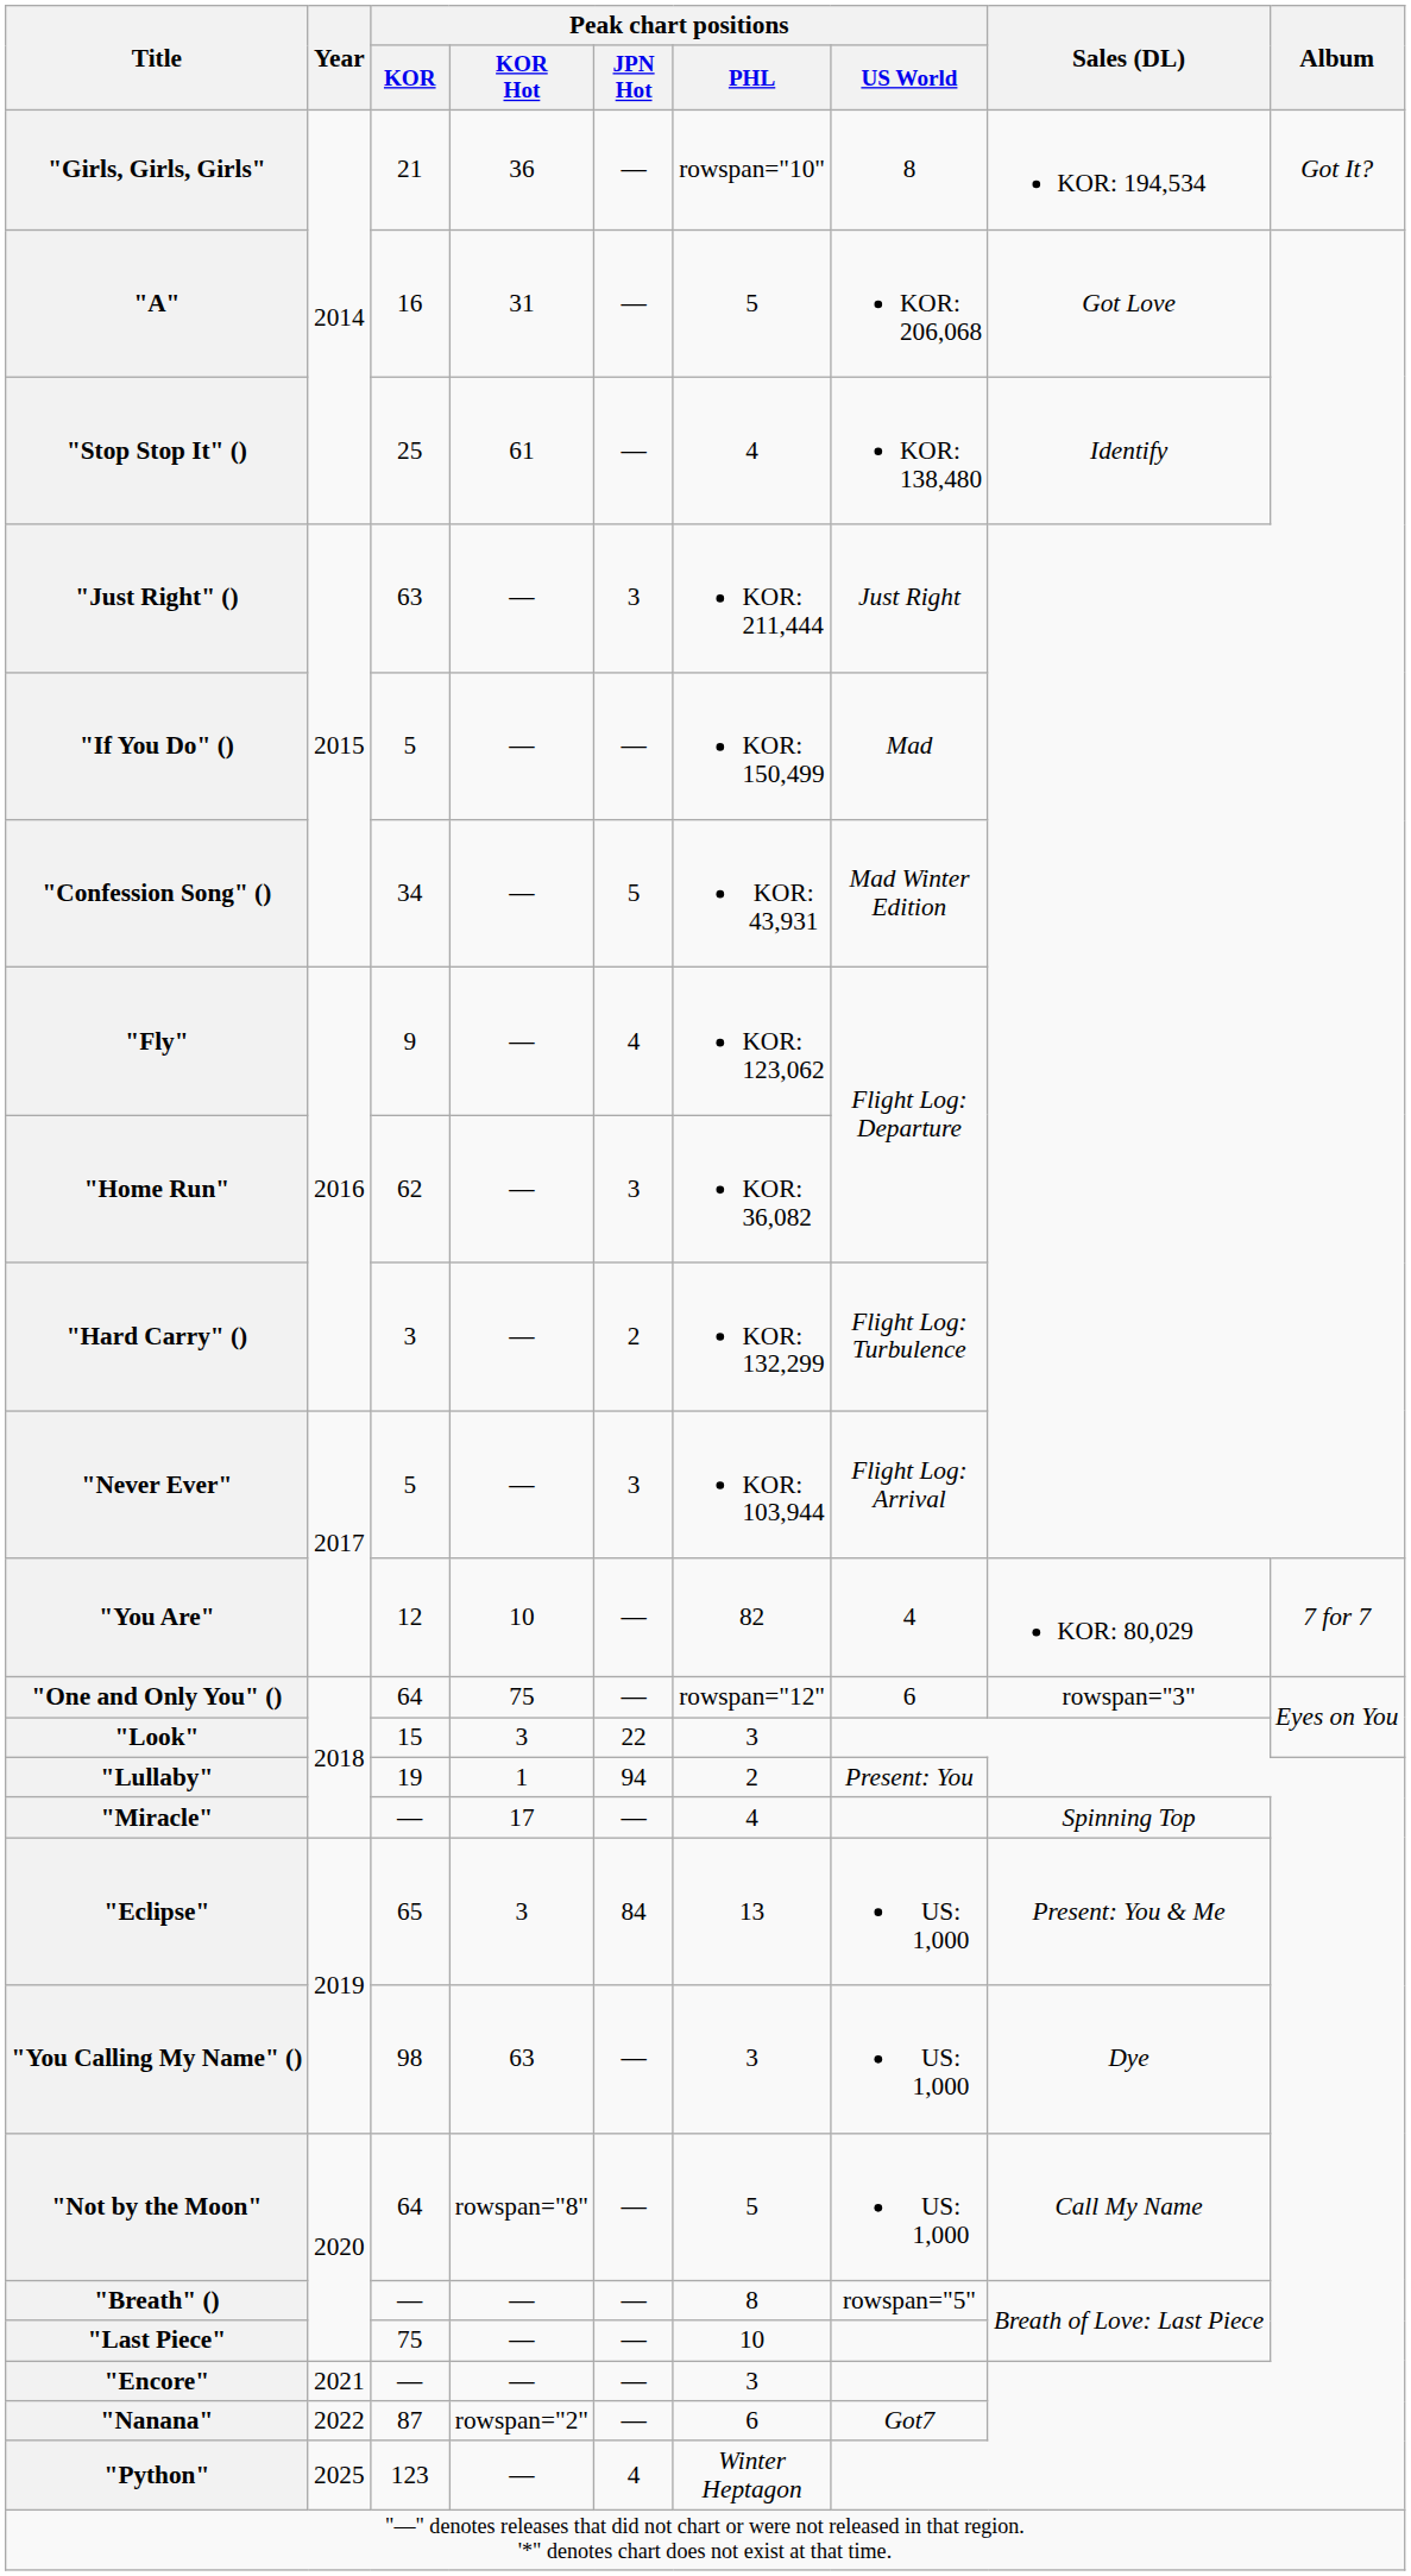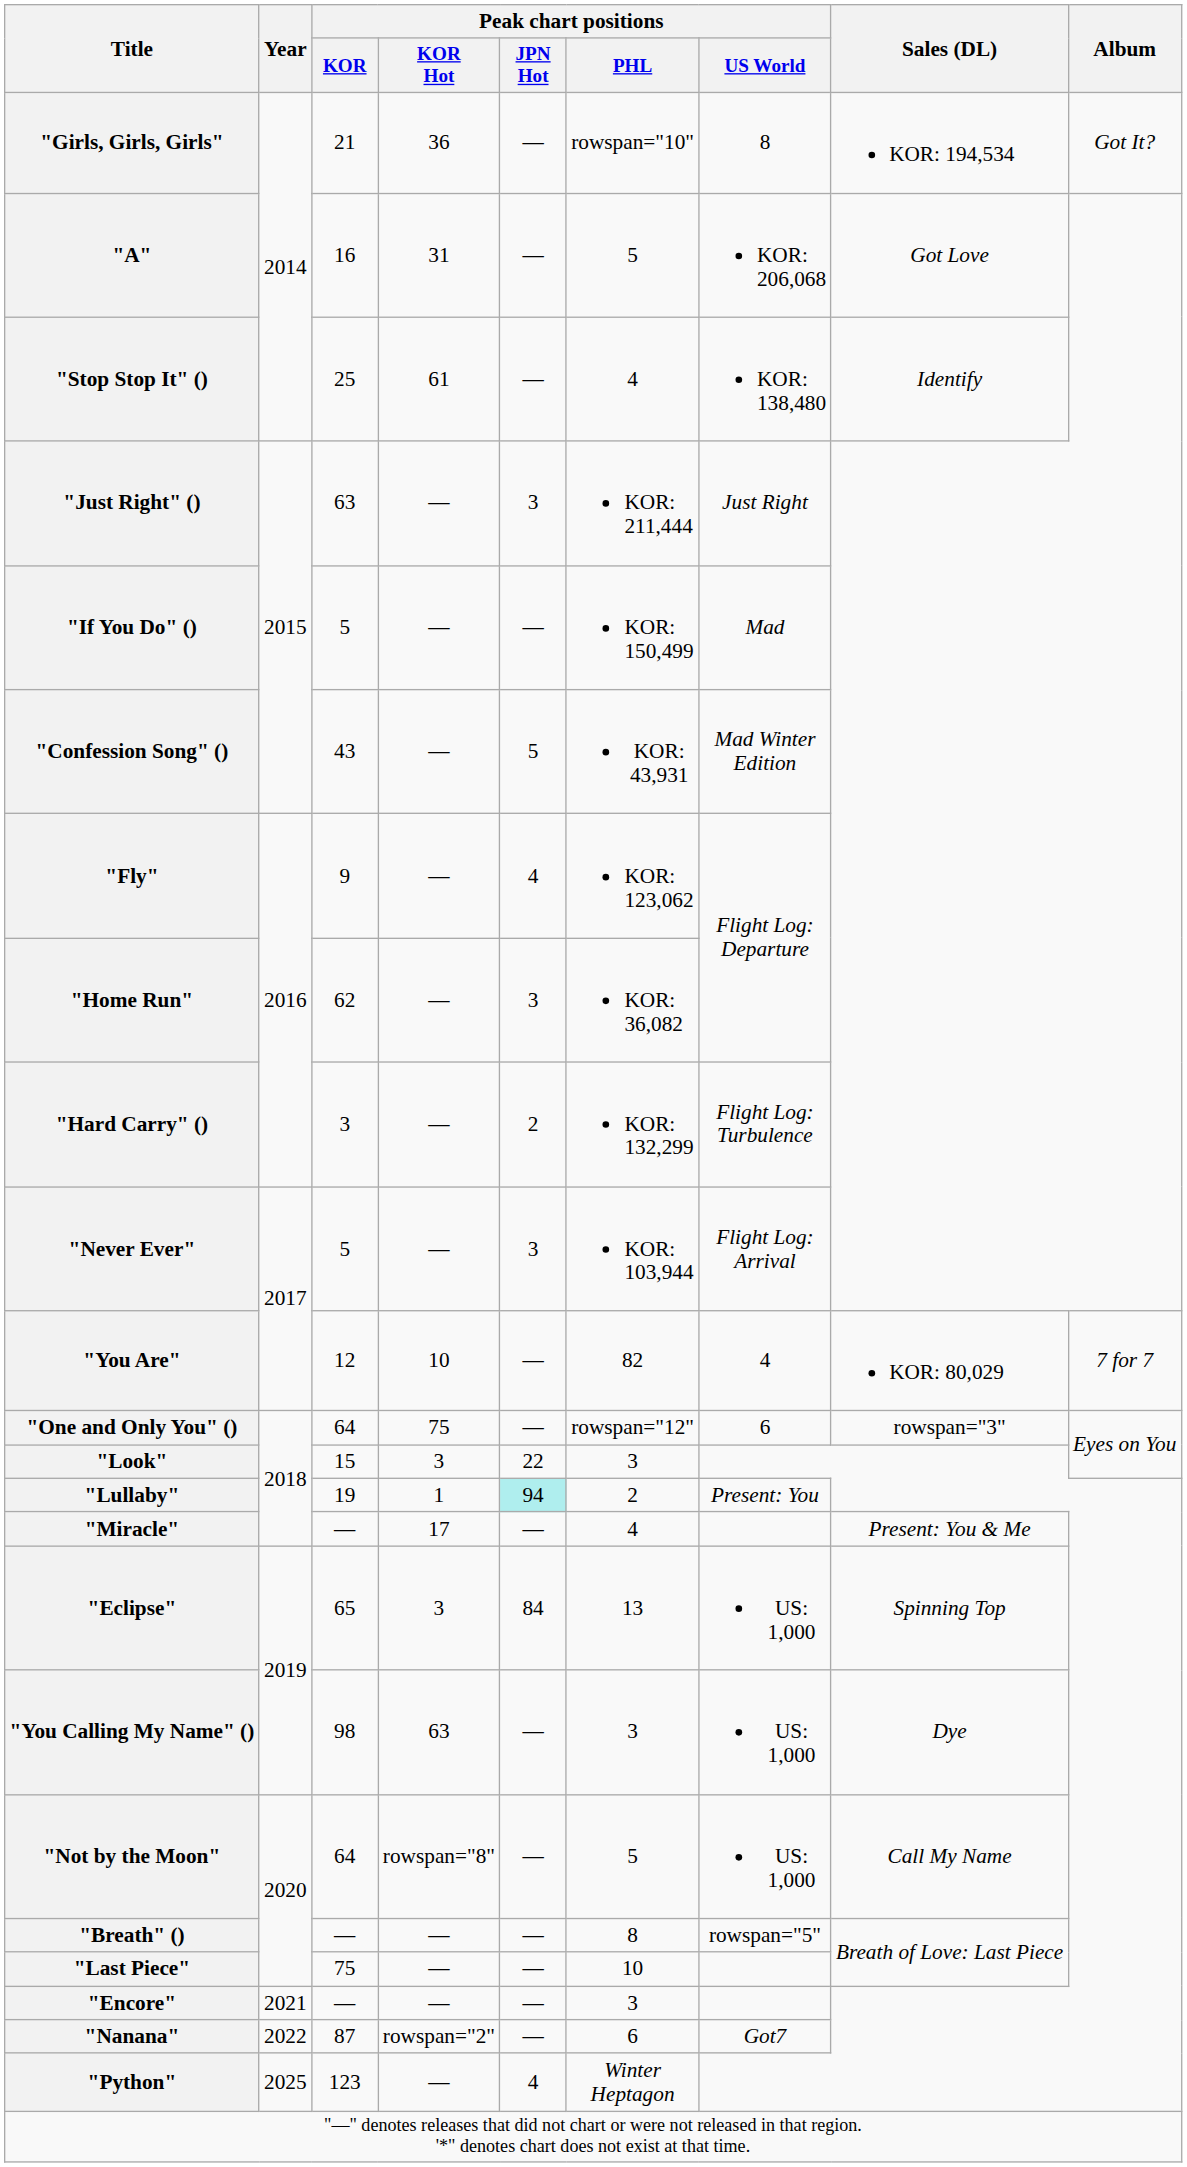"Confession Song" () | Peak chart positions / KOR: 34 -> 43
"Lullaby" | Peak chart positions / JPN Hot: no background -> paleturquoise background
"Miracle" | Sales (DL): Spinning Top -> Present: You & Me
"Eclipse" | Sales (DL): Present: You & Me -> Spinning Top
